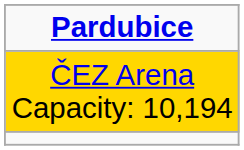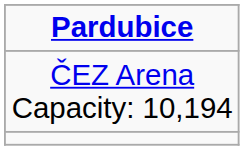row 2 | column 1: gold background -> no background
